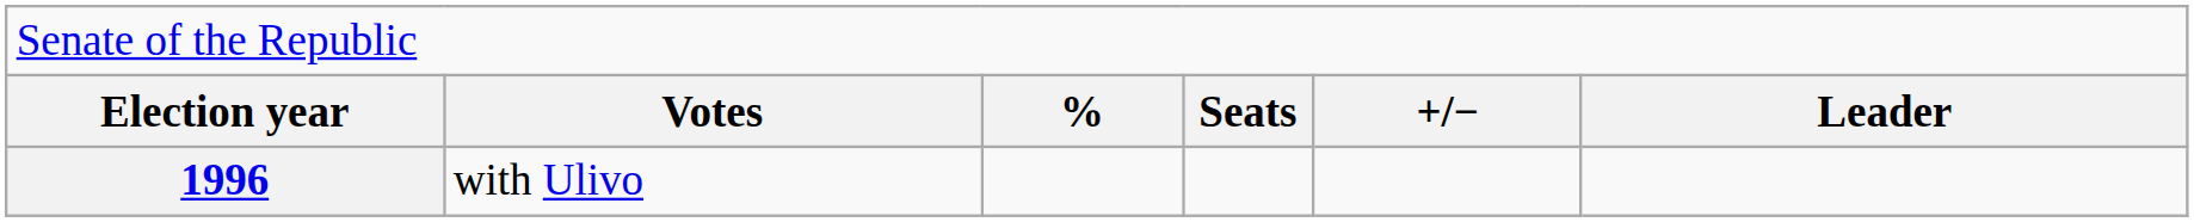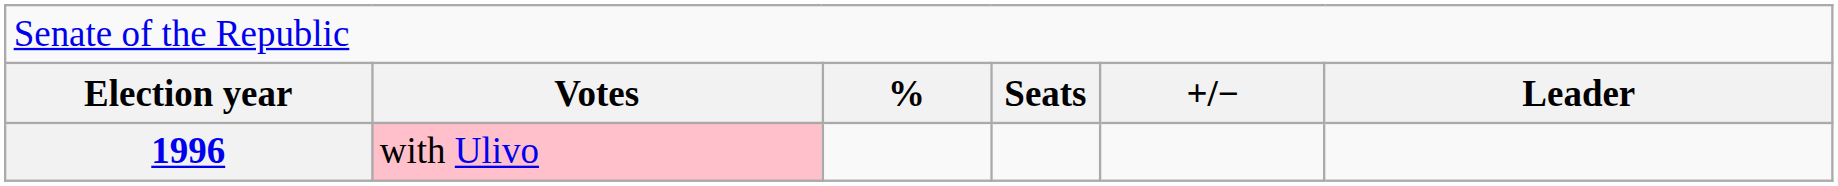1996 | column 2: no background -> pink background
